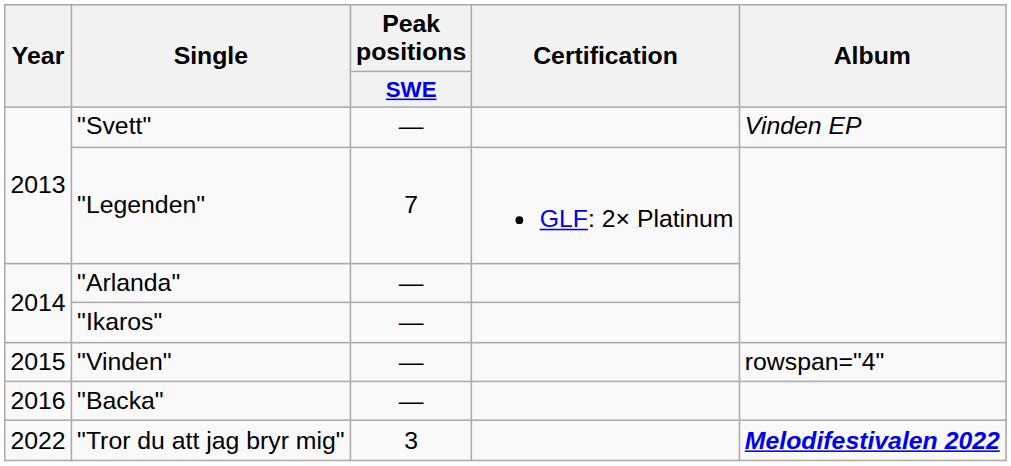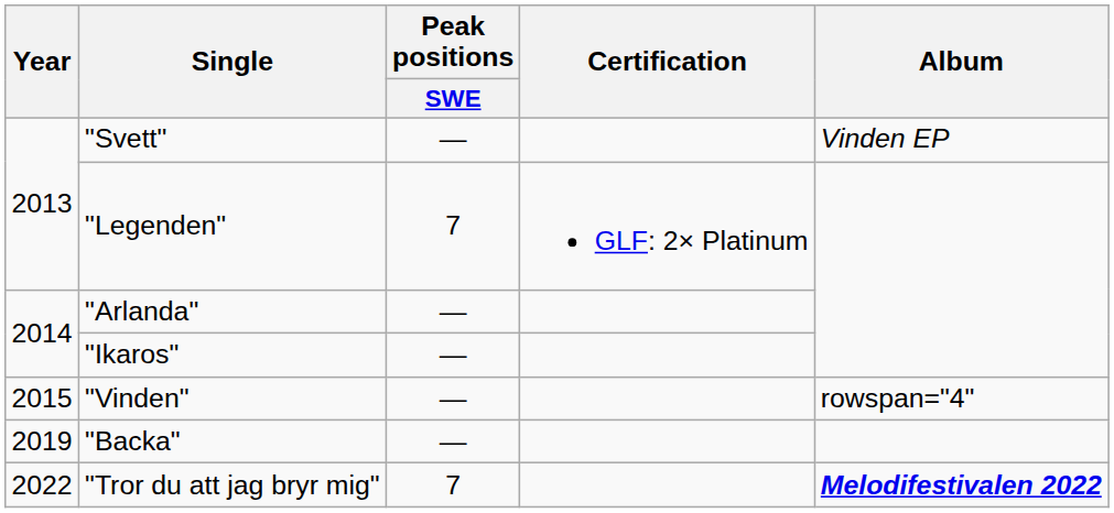"Backa" | Year: 2016 -> 2019
"Tror du att jag bryr mig" | Peak positions / SWE: 3 -> 7
